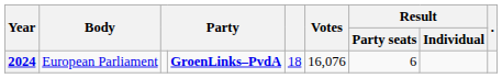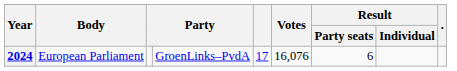2024 | column 4: bold -> normal
2024 | column 5: 18 -> 17
